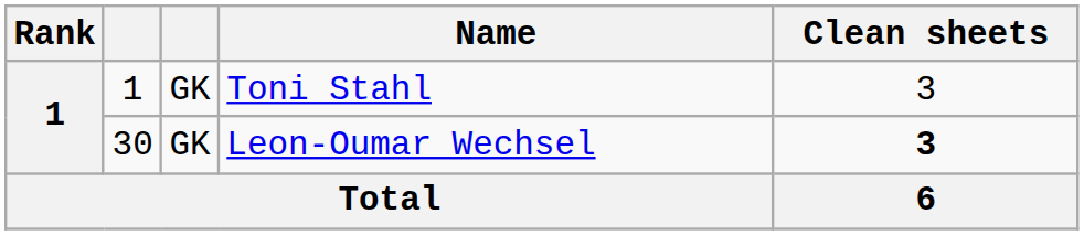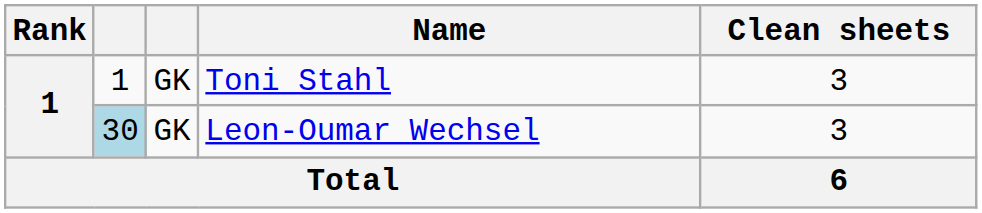Leon-Oumar Wechsel | column 2: no background -> lightblue background
Leon-Oumar Wechsel | Clean sheets: bold -> normal
